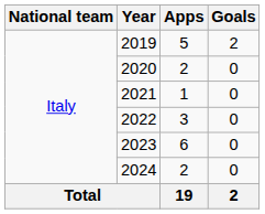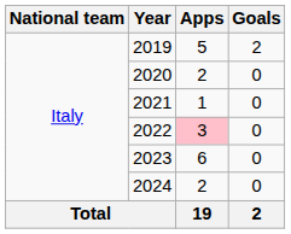2022 | Apps: no background -> pink background
